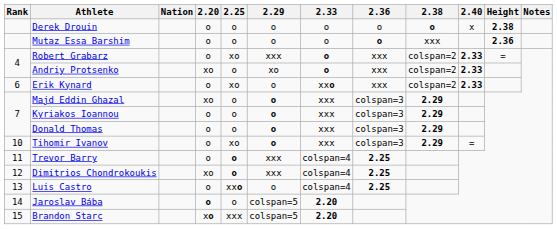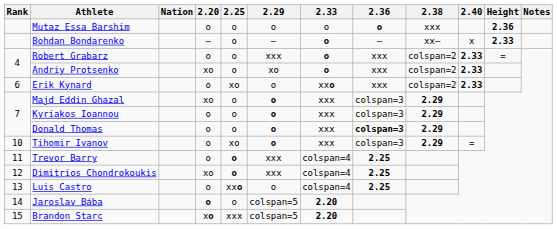- row: Derek Drouin | o | o | o | o | o | o | x | 2.38
+ row: Bohdan Bondarenko | – | o | – | o | – | xx– | x | 2.33
Robert Grabarz | 2.25: xo -> o
Donald Thomas | 2.36: normal -> bold
